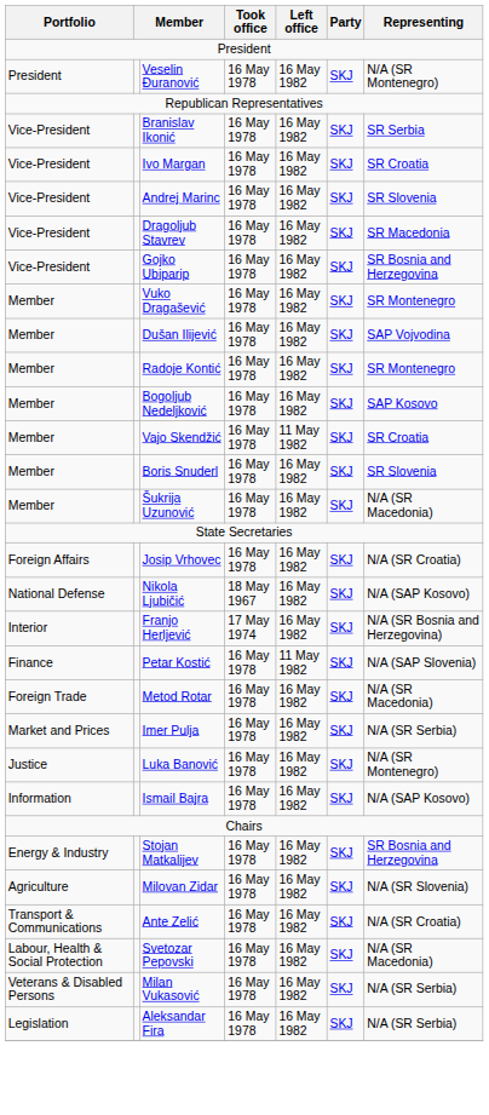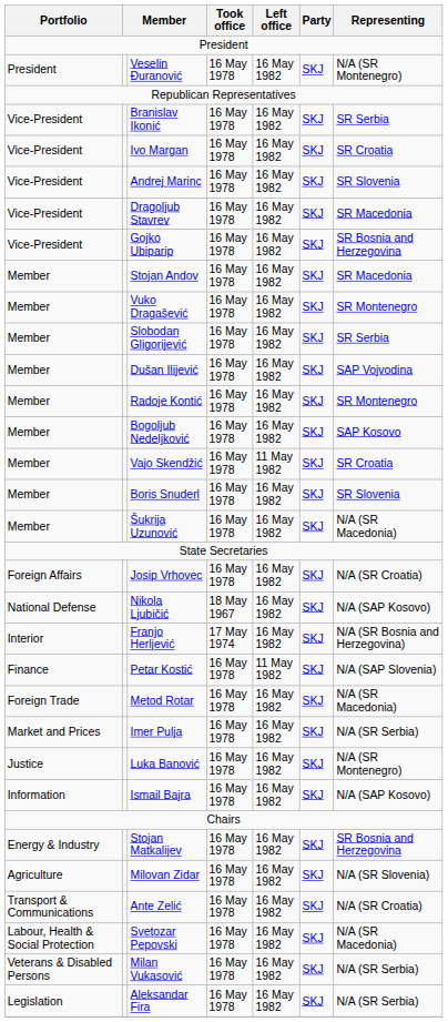+ row: Member | Stojan Andov | 16 May 1978 | 16 May 1982 | SKJ | SR Macedonia
+ row: Member | Slobodan Gligorijević | 16 May 1978 | 16 May 1982 | SKJ | SR Serbia
